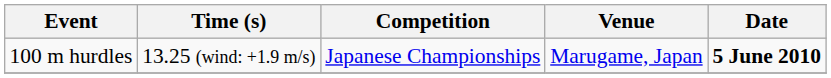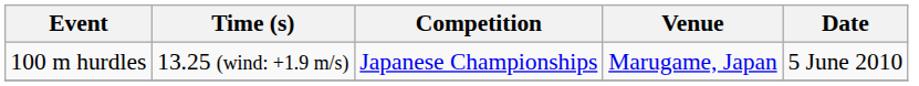100 m hurdles | Date: bold -> normal
